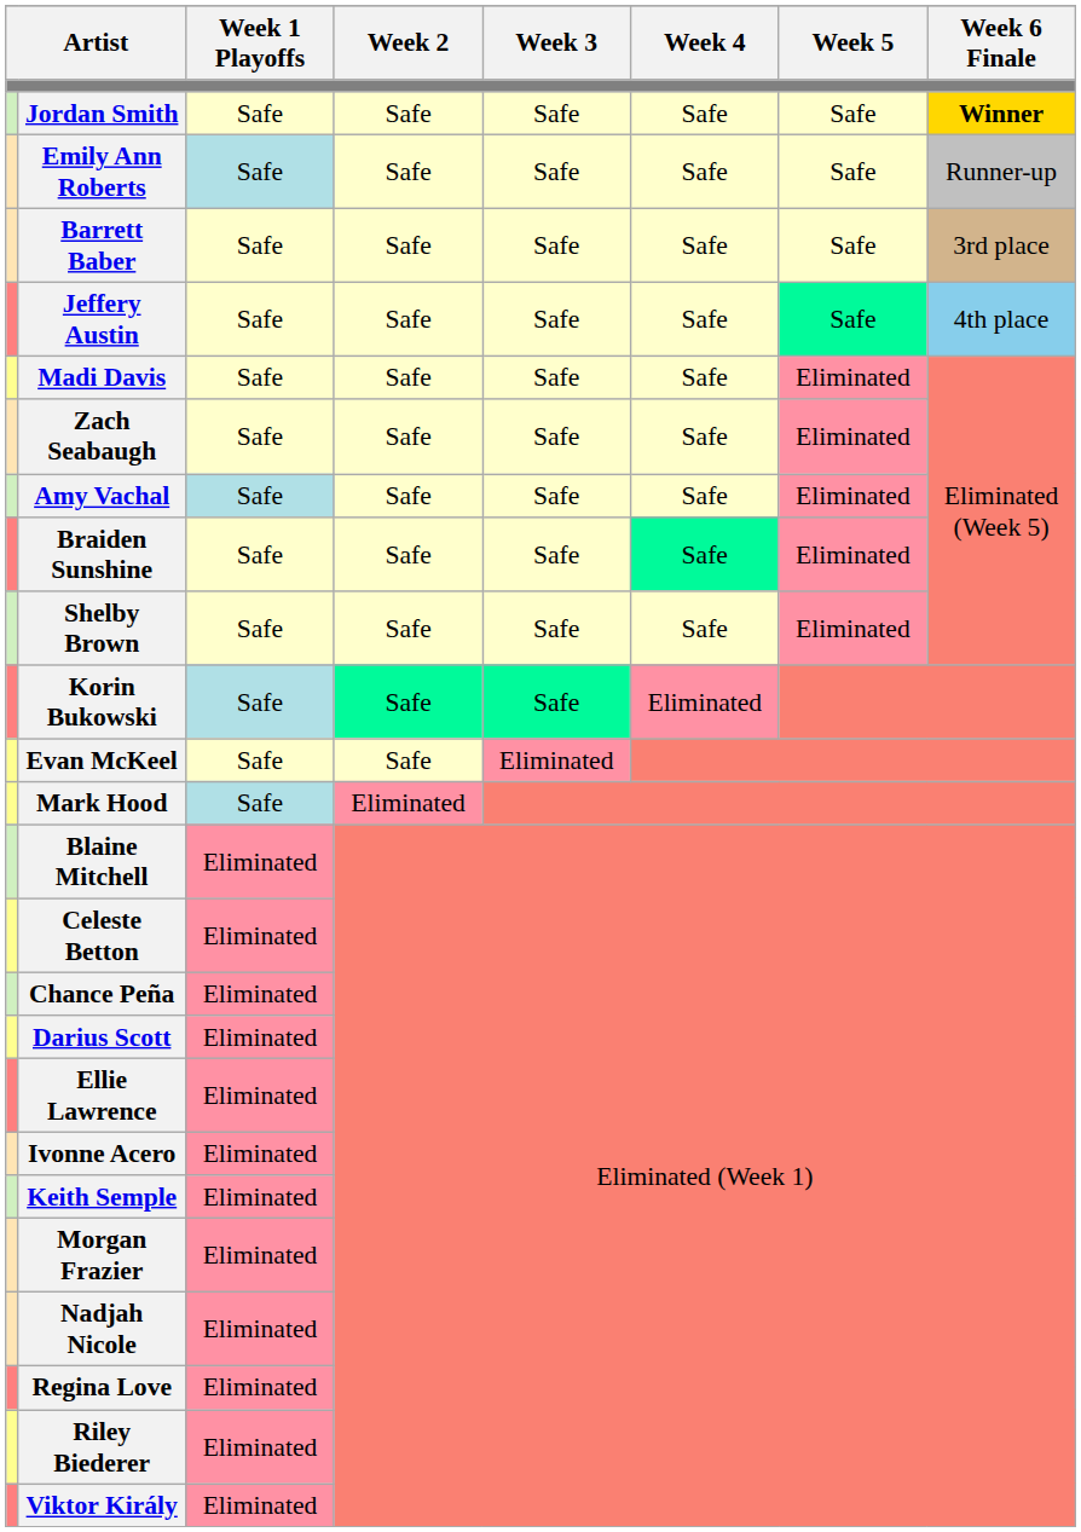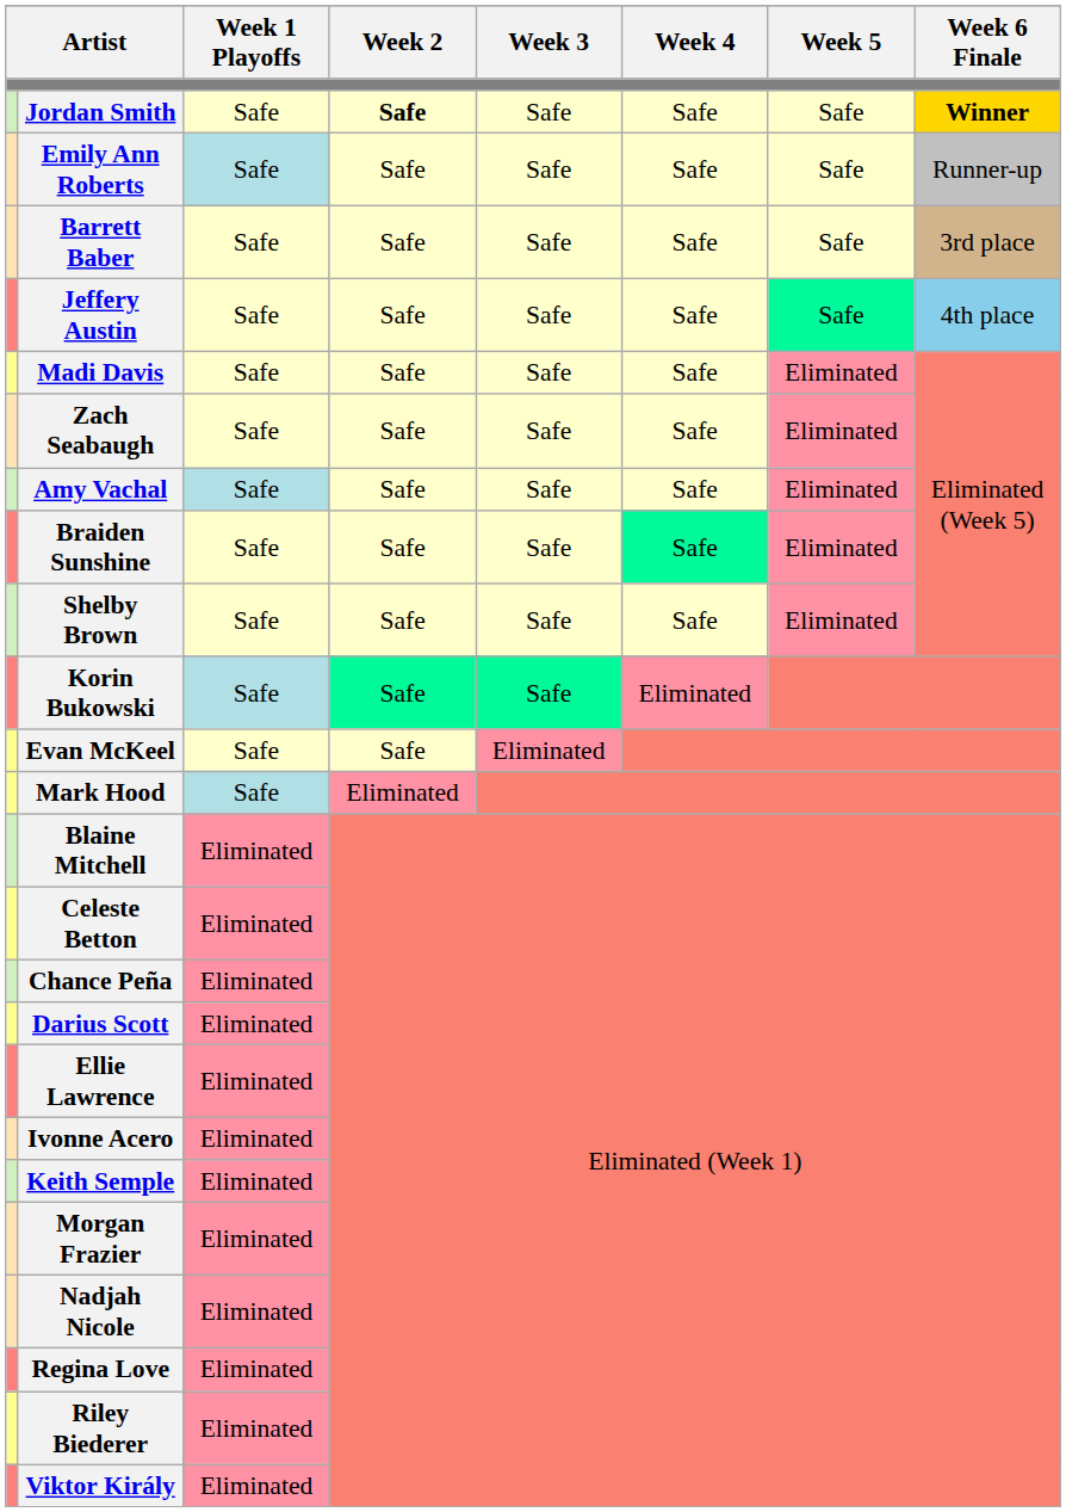Jordan Smith | Week 2: normal -> bold
